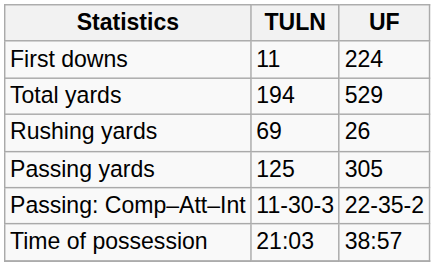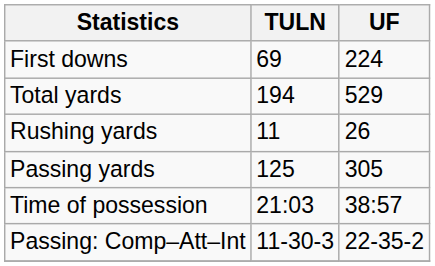First downs | TULN: 11 -> 69
Rushing yards | TULN: 69 -> 11
rows swapped: Passing: Comp–Att–Int <-> Time of possession
